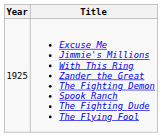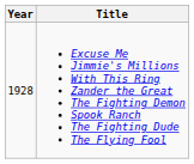row 2 | Year: 1925 -> 1928
